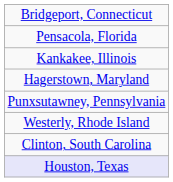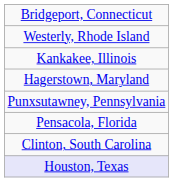row 2 | column 1: Pensacola, Florida -> Westerly, Rhode Island
row 6 | column 1: Westerly, Rhode Island -> Pensacola, Florida
